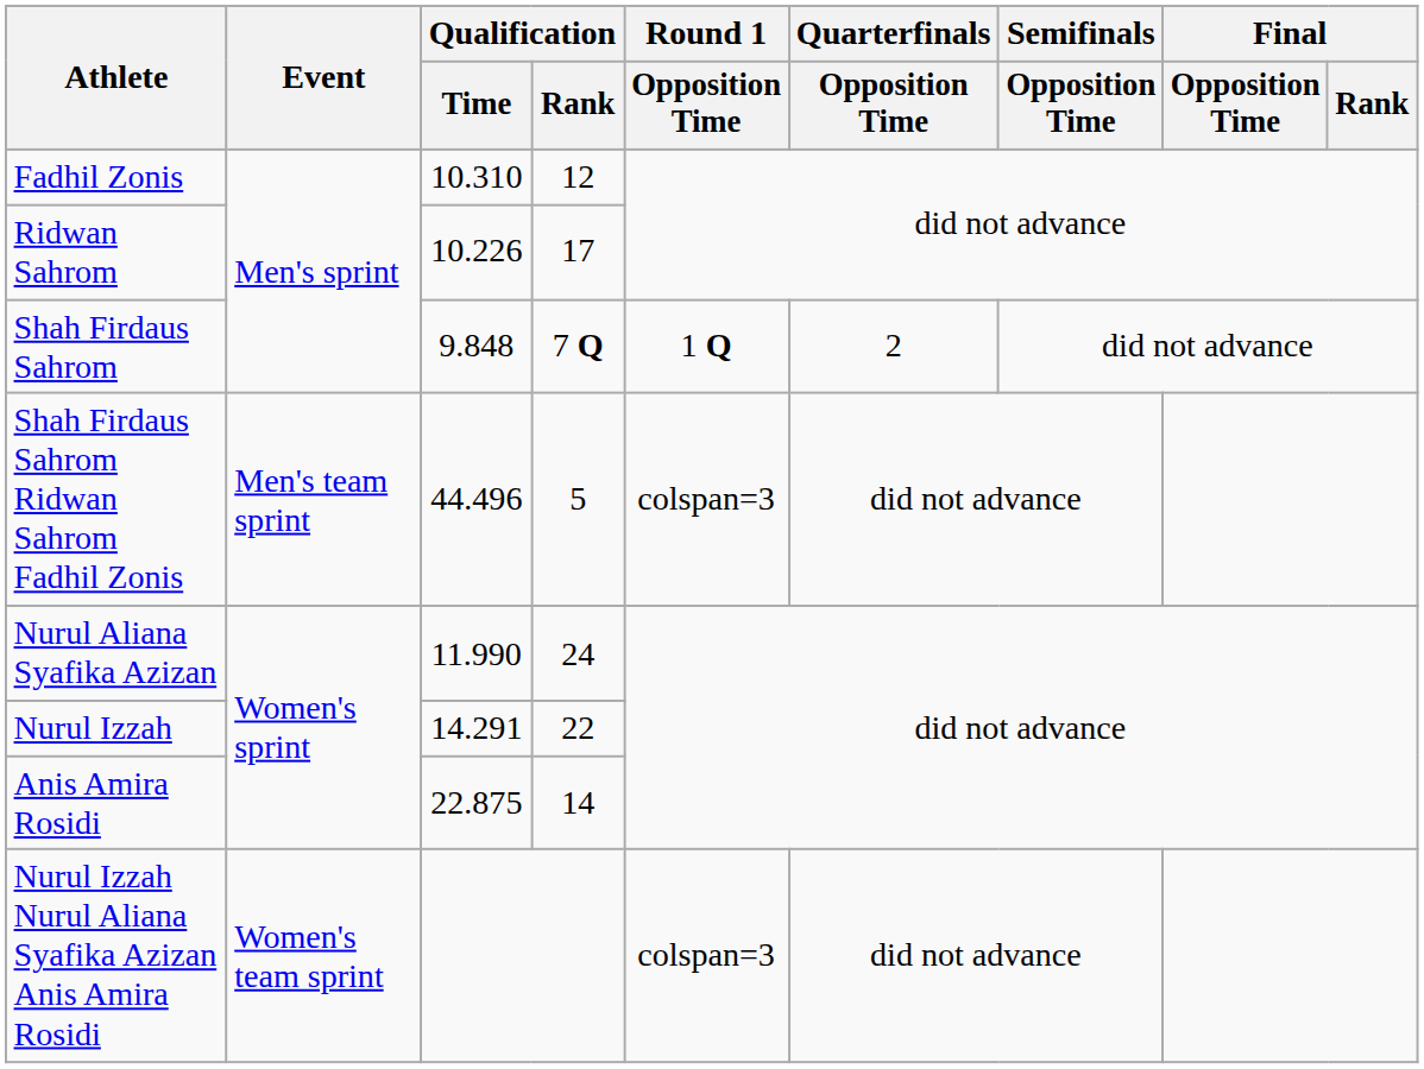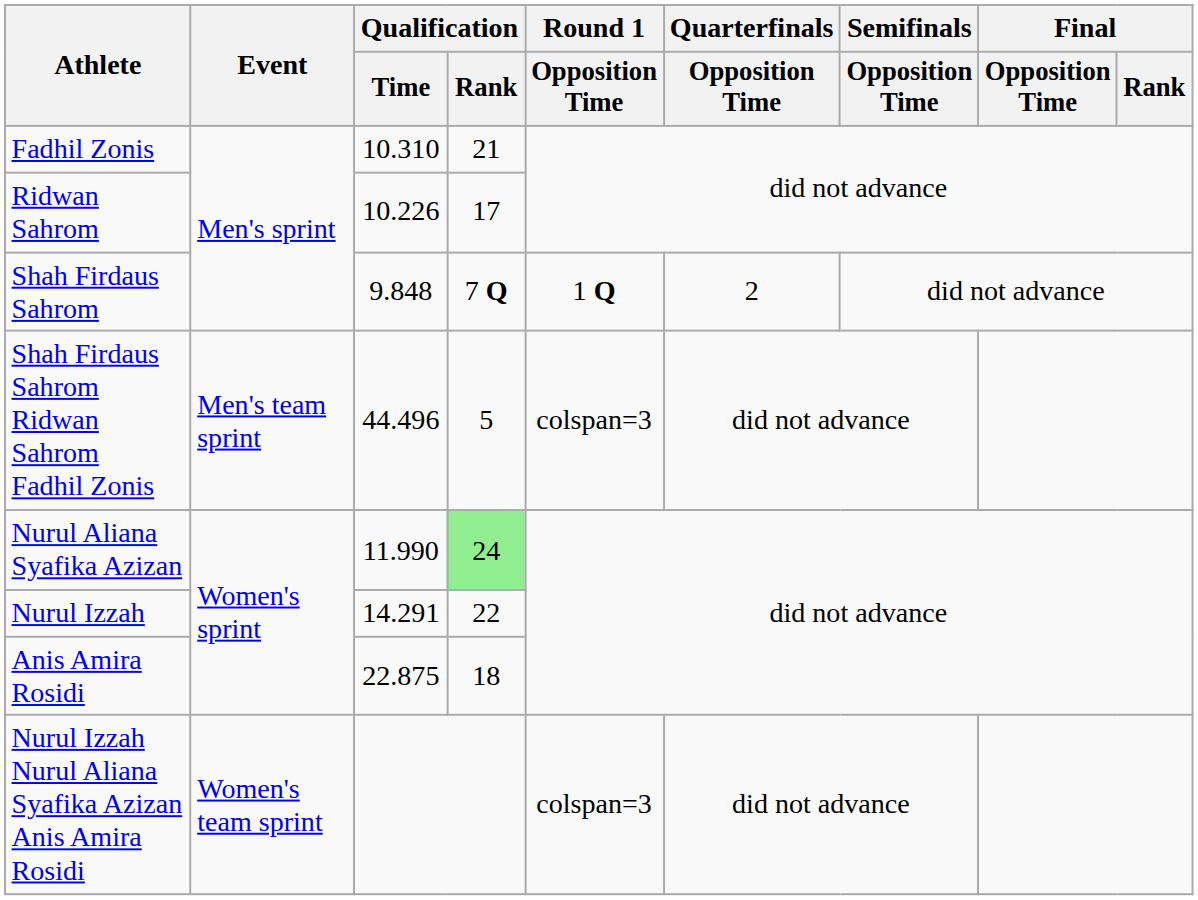Fadhil Zonis | Qualification / Rank: 12 -> 21
Nurul Aliana Syafika Azizan | Qualification / Rank: no background -> lightgreen background
Anis Amira Rosidi | Qualification / Rank: 14 -> 18
